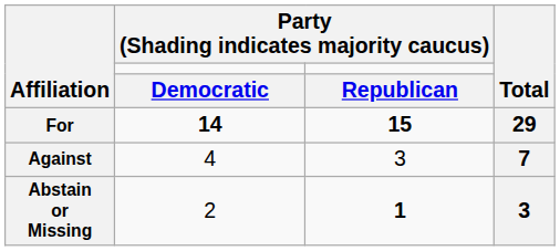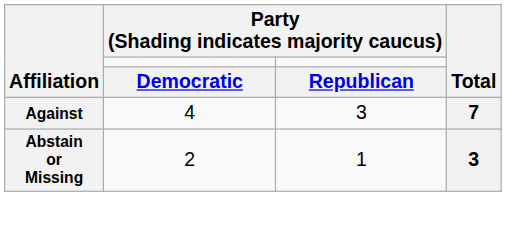- row: For | 14 | 15 | 29
Abstain or Missing | column 3: bold -> normal
